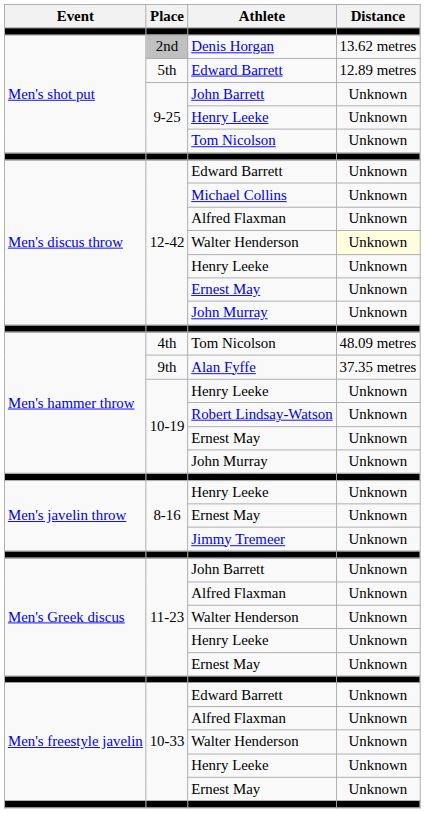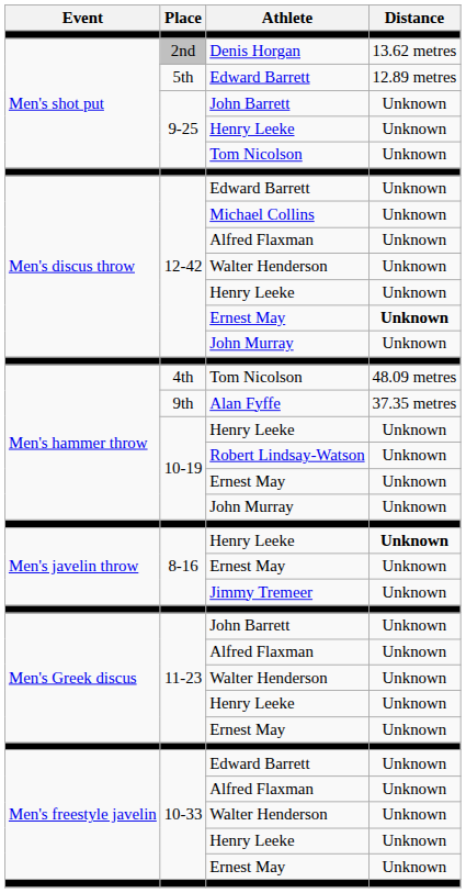12-42 / Walter Henderson | Distance: lightyellow background -> no background
12-42 / Ernest May | Distance: normal -> bold
8-16 / Henry Leeke | Distance: normal -> bold
